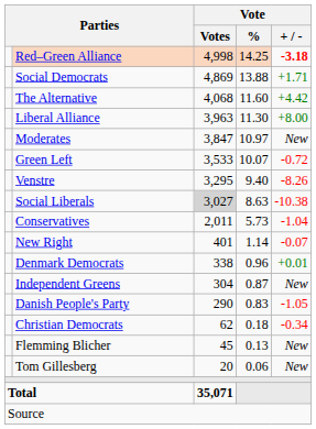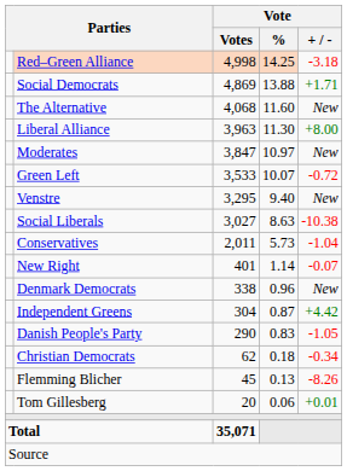Red–Green Alliance | Vote / + / -: bold -> normal
The Alternative | Vote / + / -: +4.42 -> New
Venstre | Vote / + / -: -8.26 -> New
Social Liberals | Vote / Votes: lightgrey background -> no background
Denmark Democrats | Vote / + / -: +0.01 -> New
Independent Greens | Vote / + / -: New -> +4.42
Flemming Blicher | Vote / + / -: New -> -8.26
Tom Gillesberg | Vote / + / -: New -> +0.01
